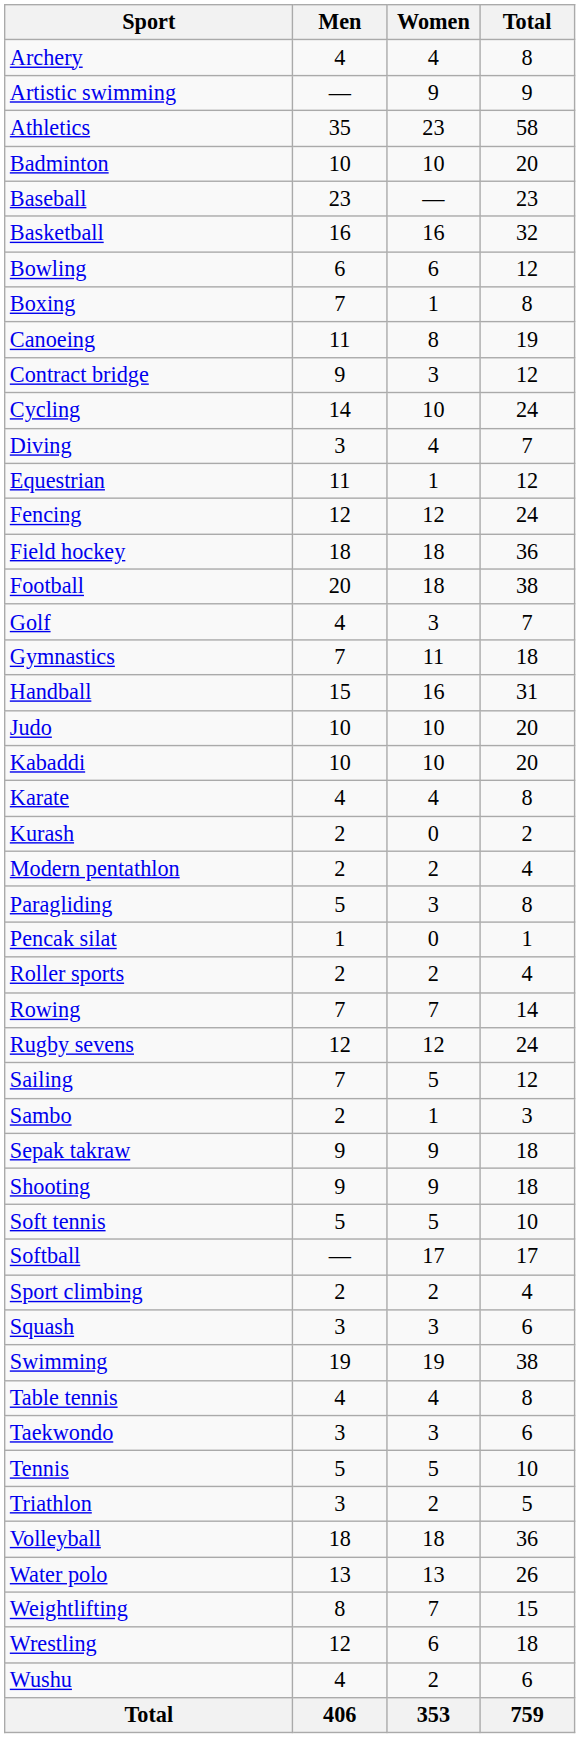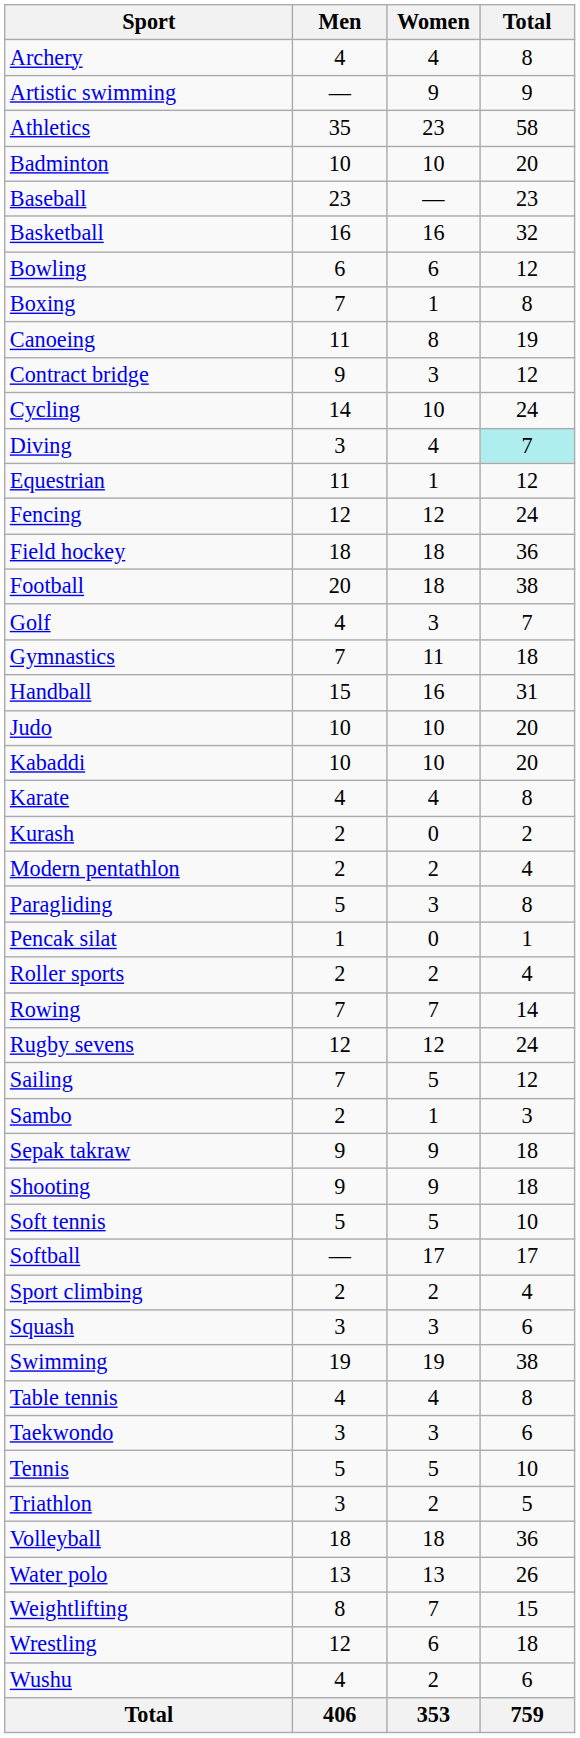Diving | Total: no background -> paleturquoise background
